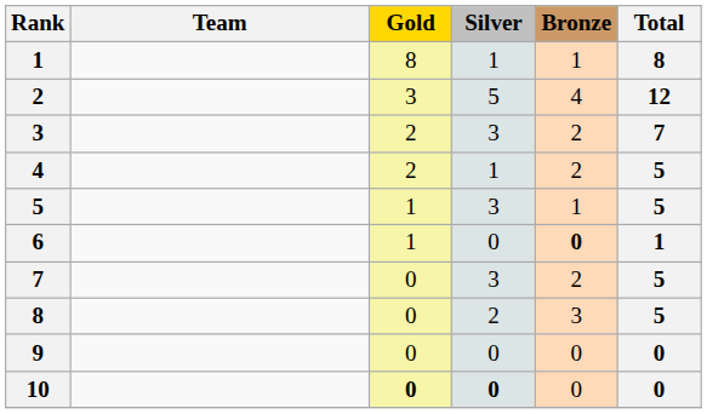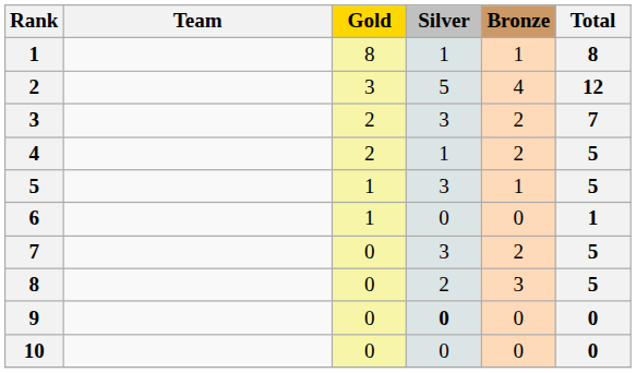6 | Bronze: bold -> normal
9 | Silver: normal -> bold
10 | Gold: bold -> normal
10 | Silver: bold -> normal
